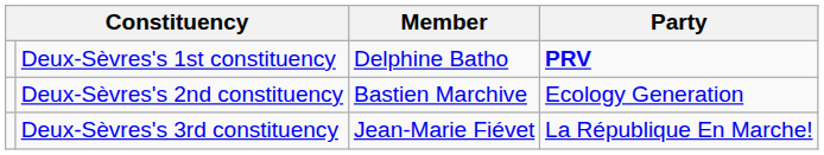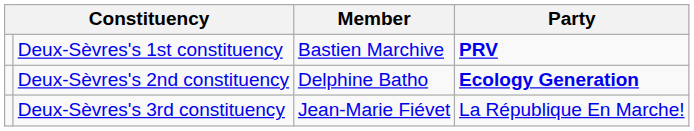Deux-Sèvres's 1st constituency | Member: Delphine Batho -> Bastien Marchive
Deux-Sèvres's 2nd constituency | Member: Bastien Marchive -> Delphine Batho
Deux-Sèvres's 2nd constituency | Party: normal -> bold
